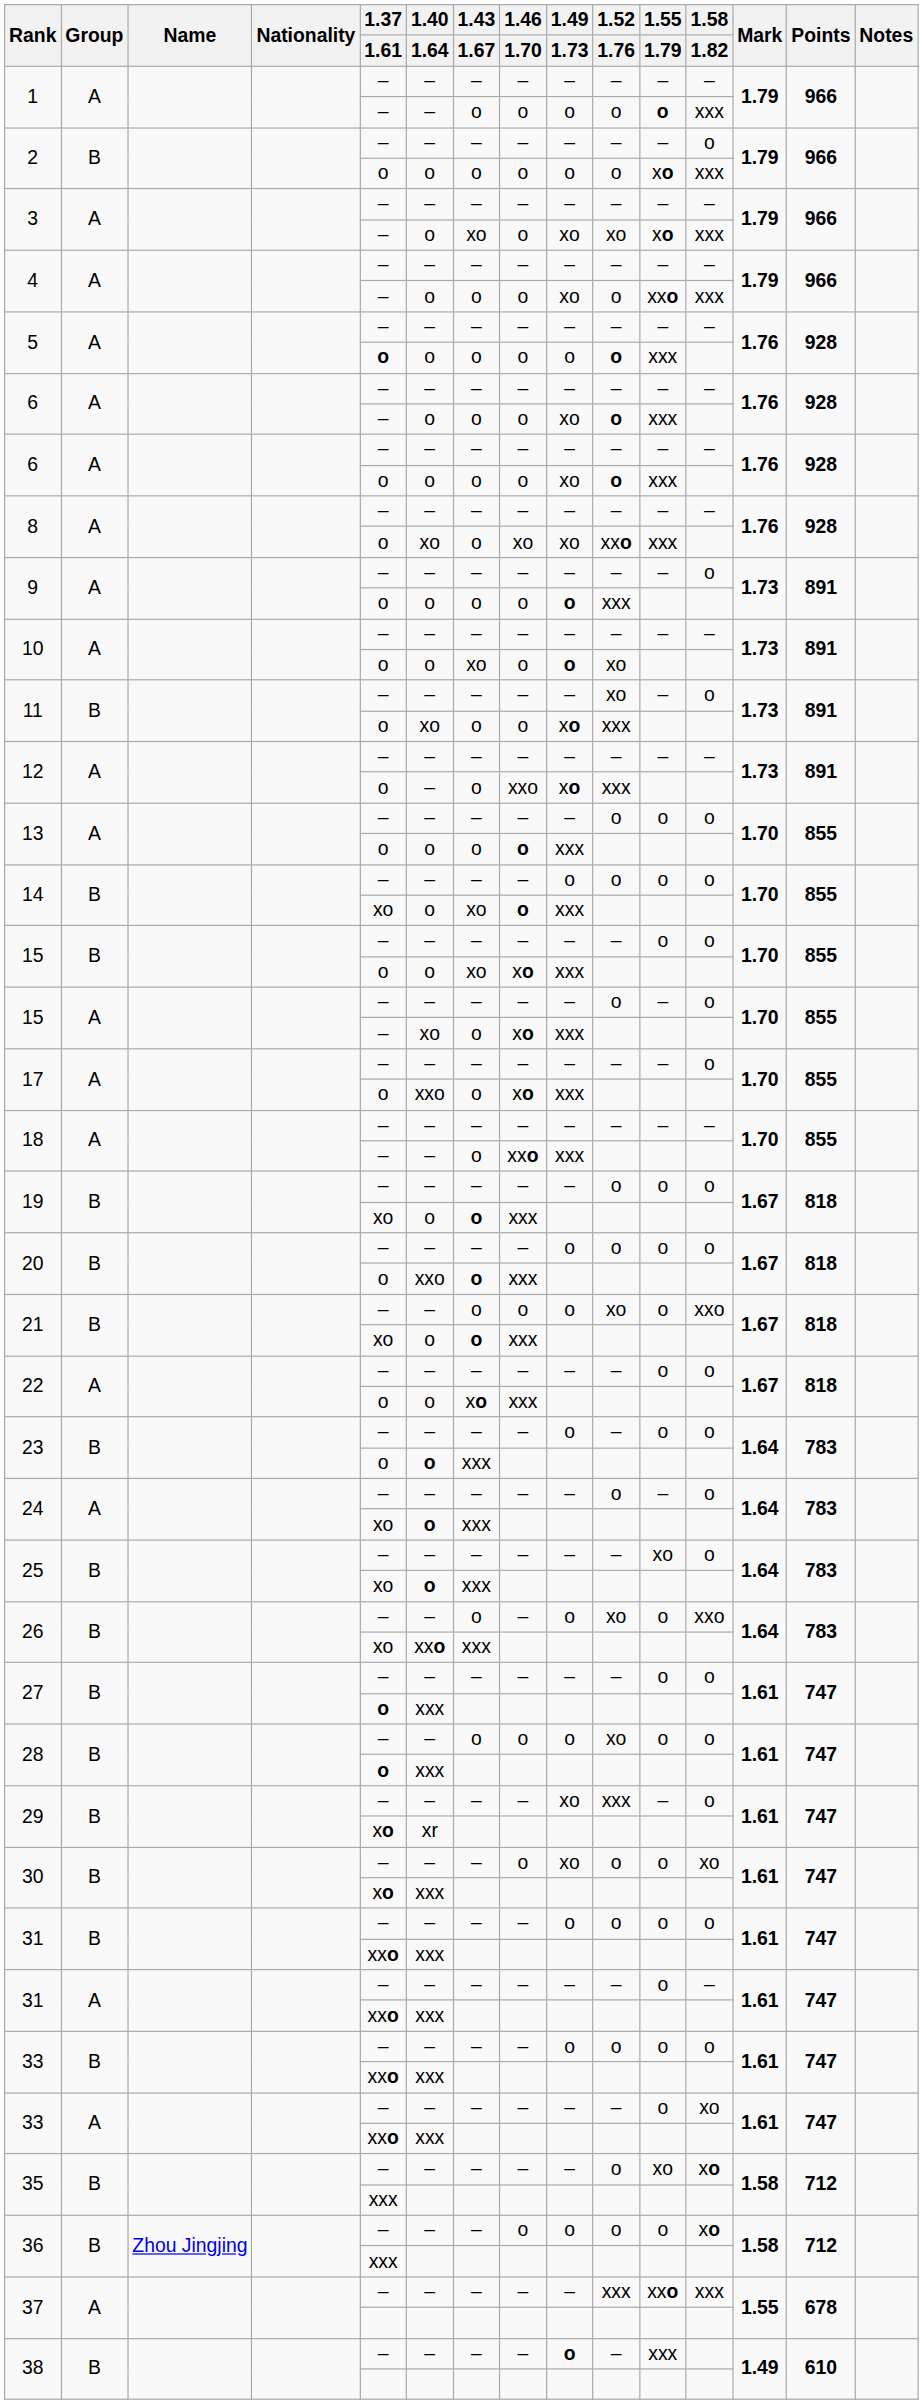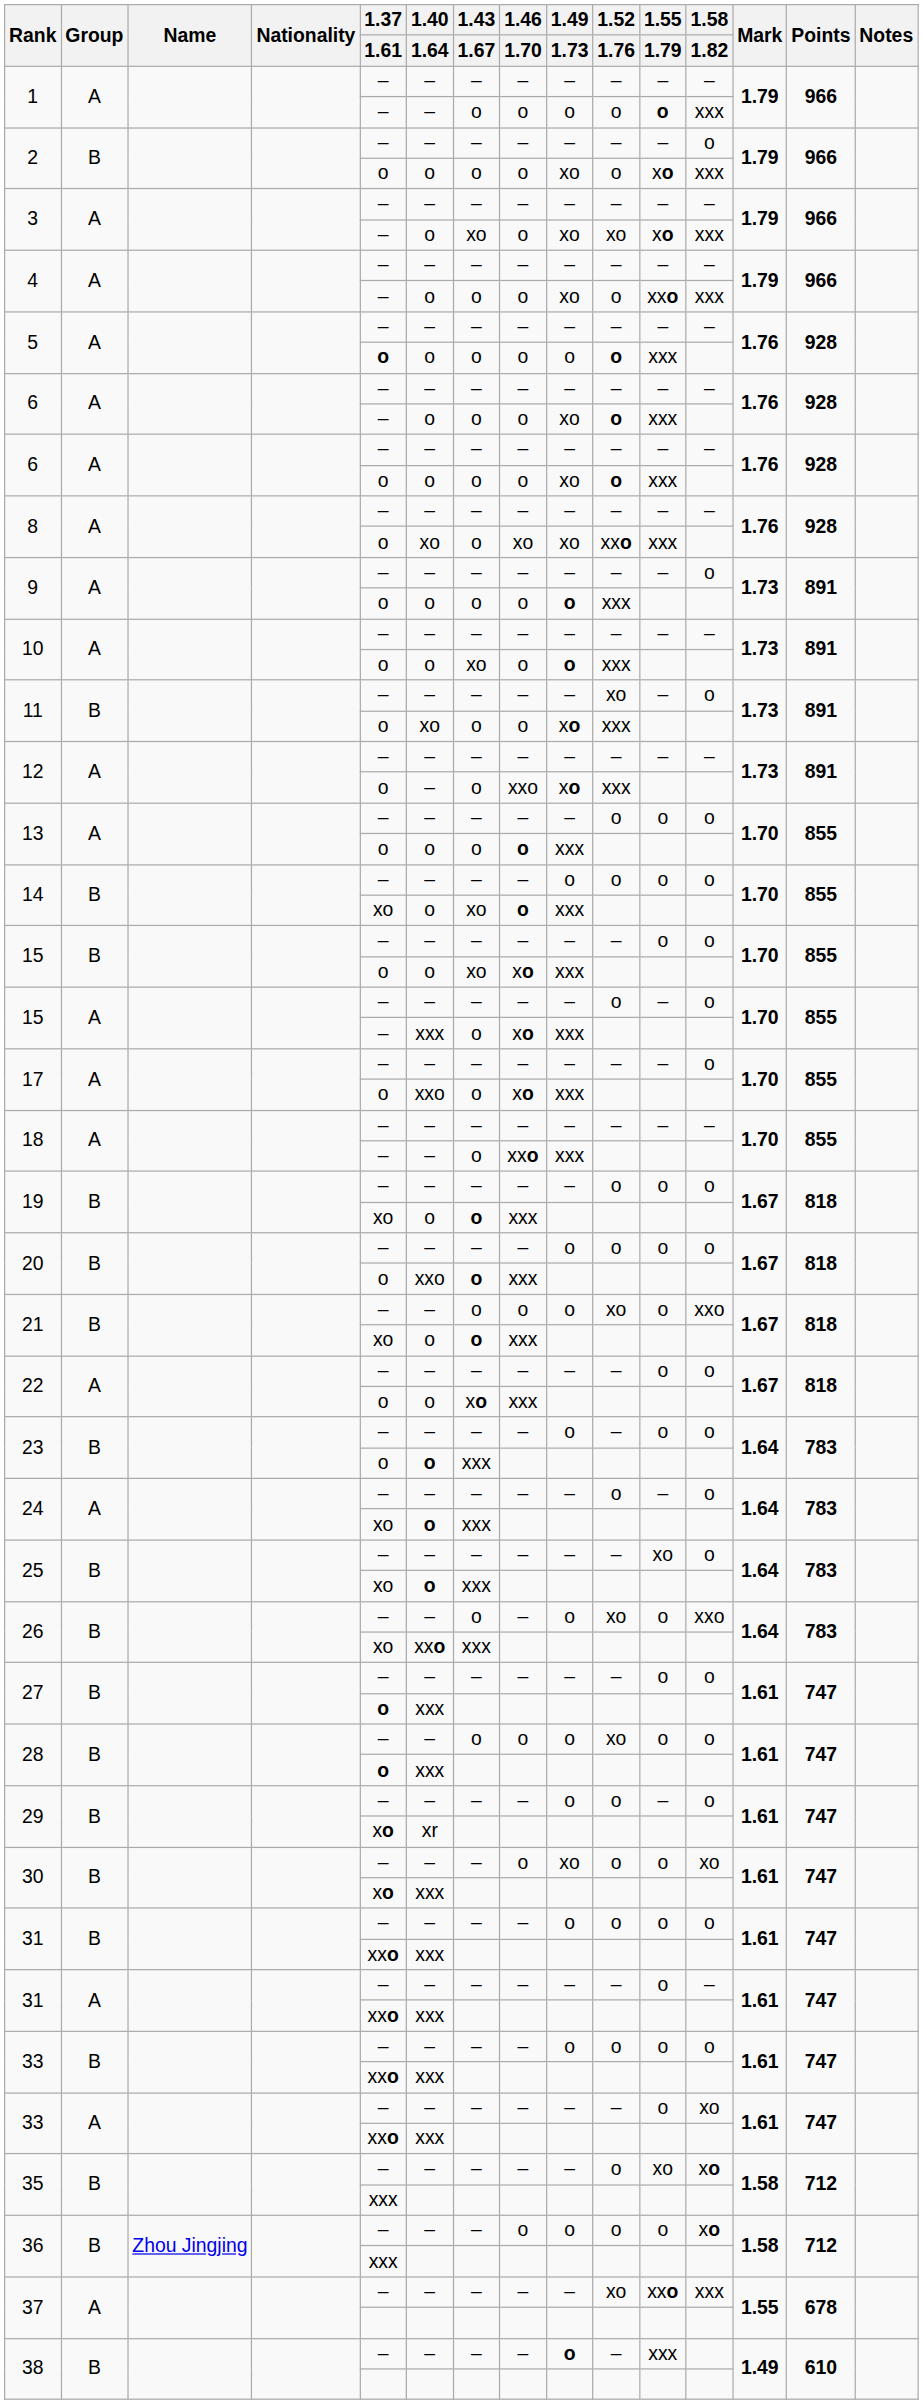row 6 | 1.49 / 1.73: o -> xo
row 22 | 1.52 / 1.76: xo -> xxx
row 34 | 1.40 / 1.64: xo -> xxx
row 59 | 1.49 / 1.73: xo -> o
row 59 | 1.52 / 1.76: xxx -> o
row 75 | 1.52 / 1.76: xxx -> xo
